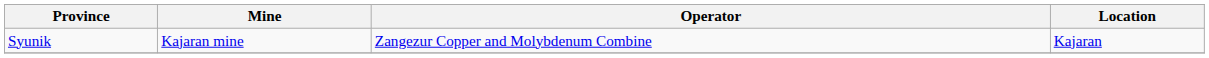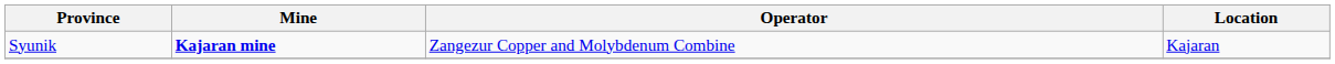Syunik | Mine: normal -> bold
